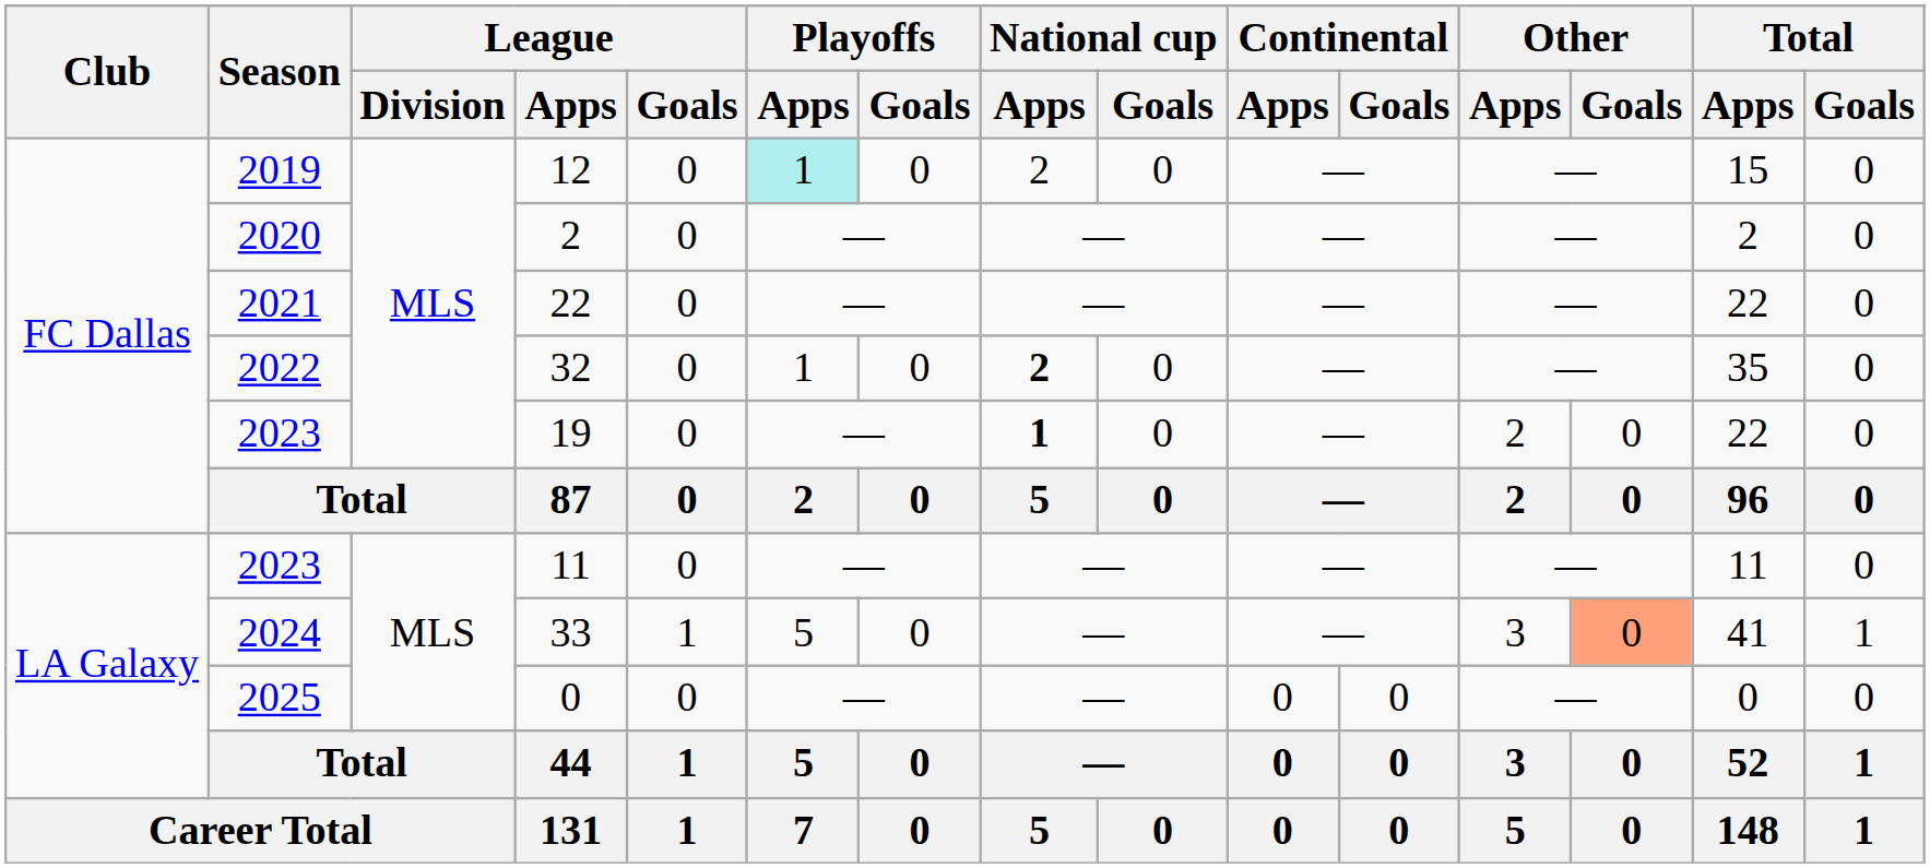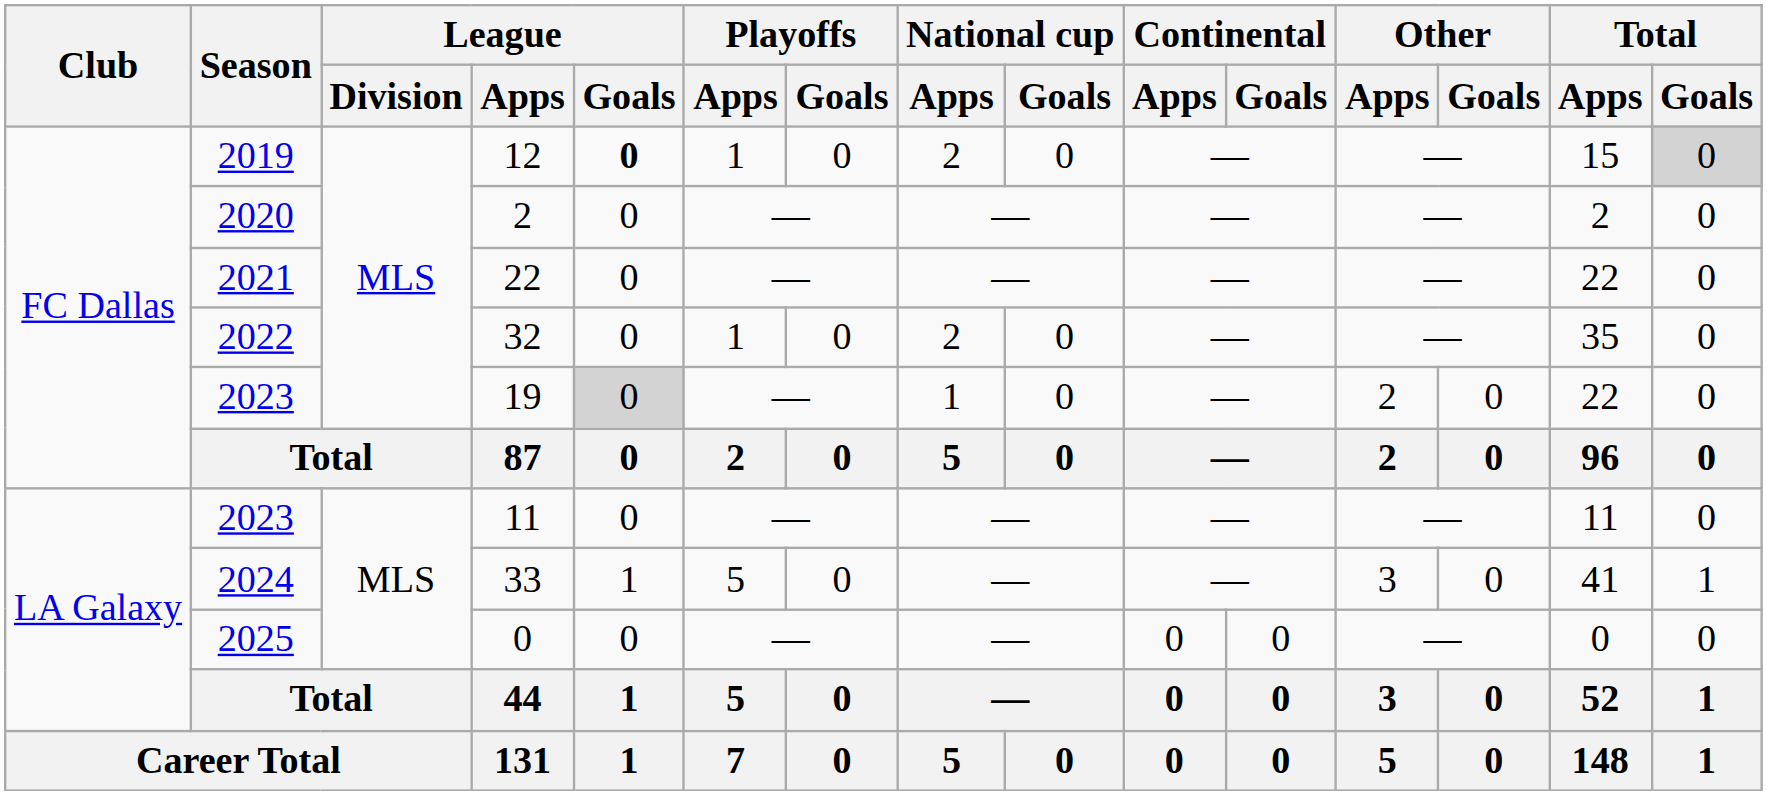12 | League / Goals: normal -> bold
12 | Playoffs / Apps: paleturquoise background -> no background
12 | Total / Goals: no background -> lightgrey background
32 | National cup / Apps: bold -> normal
19 | League / Goals: no background -> lightgrey background
19 | National cup / Apps: bold -> normal
33 | Other / Goals: lightsalmon background -> no background
